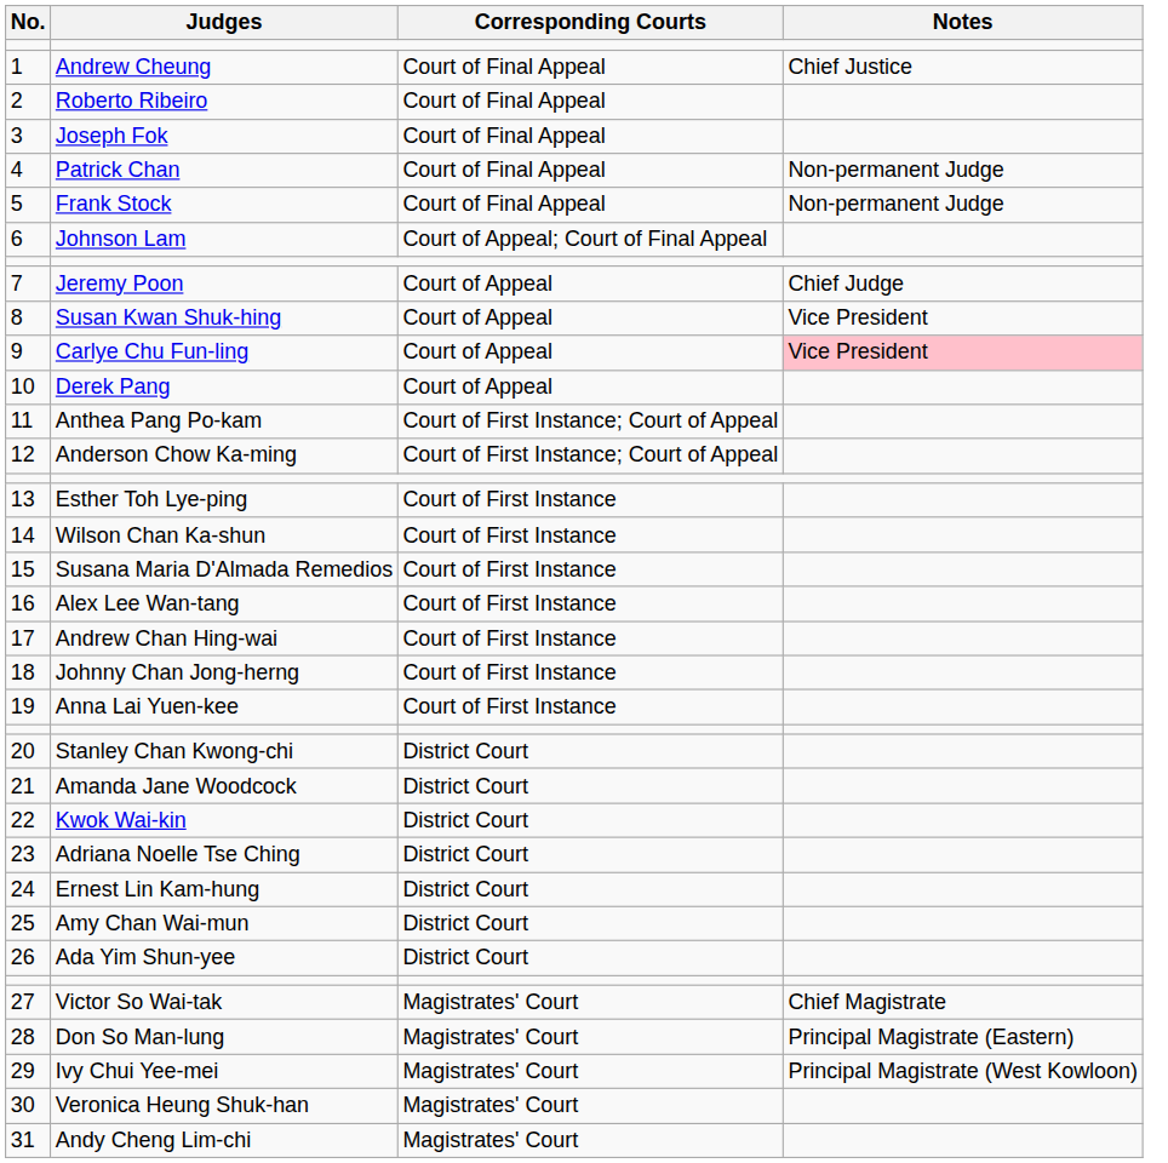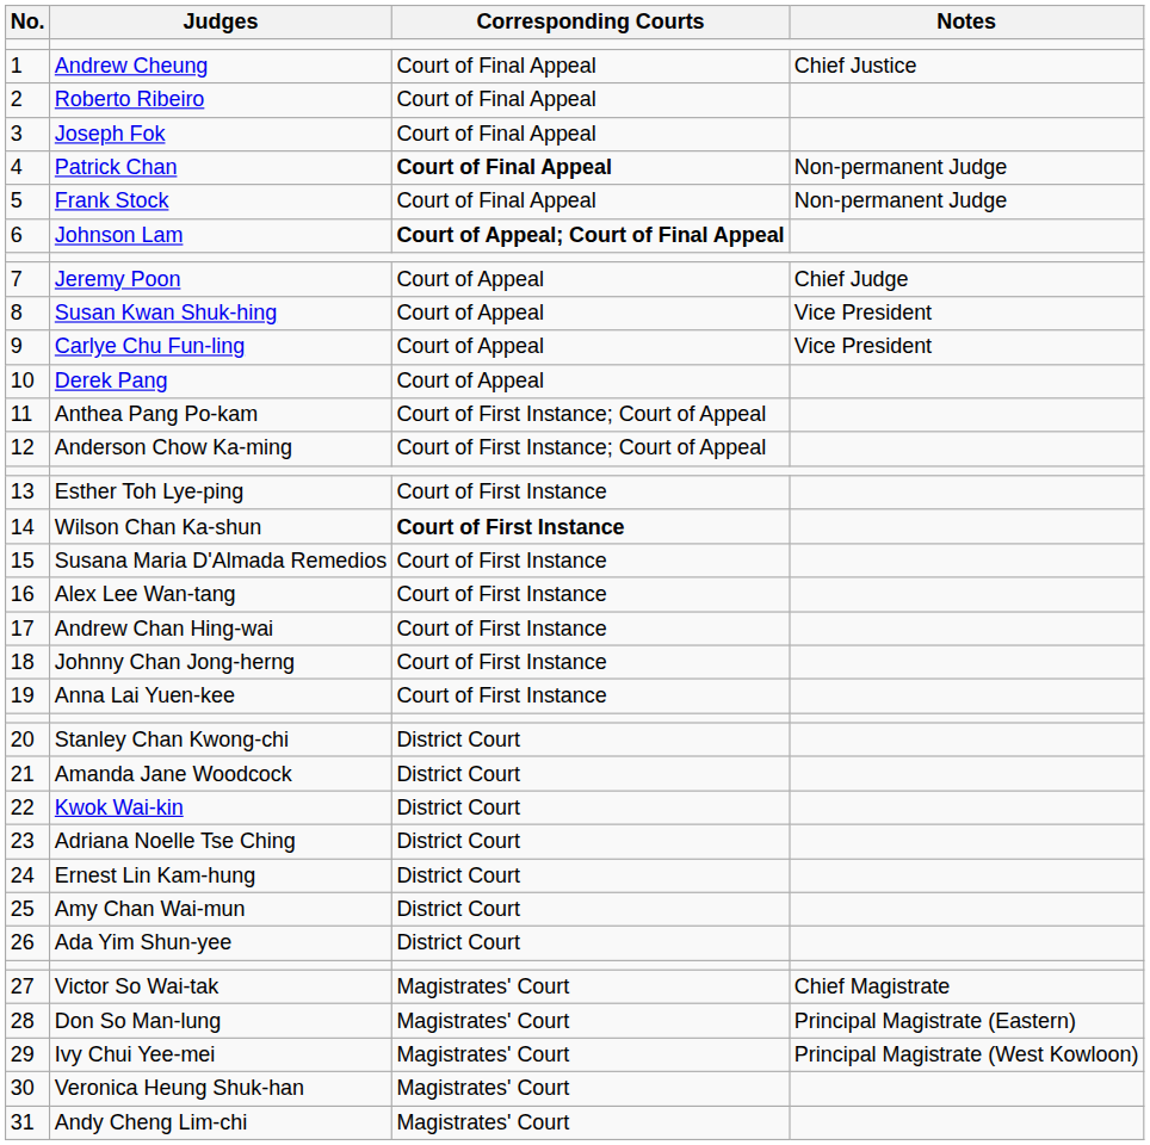4 | Corresponding Courts: normal -> bold
6 | Corresponding Courts: normal -> bold
9 | Notes: pink background -> no background
14 | Corresponding Courts: normal -> bold
